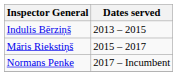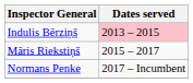Indulis Bērziņš | Dates served: no background -> pink background
